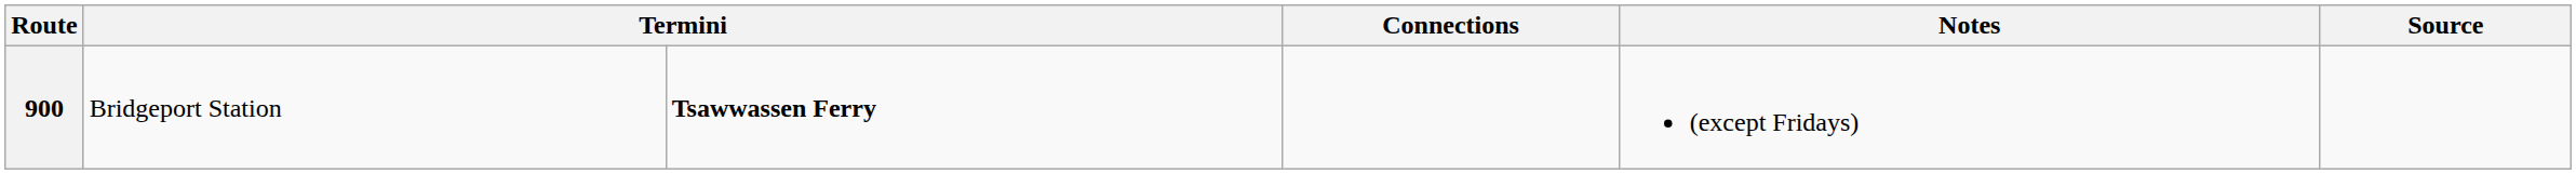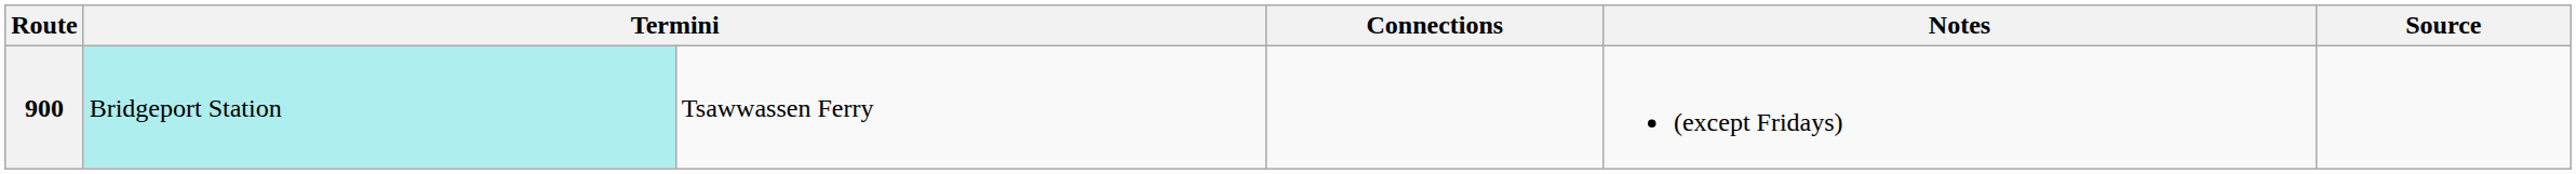900 | column 2: no background -> paleturquoise background
900 | column 3: bold -> normal
